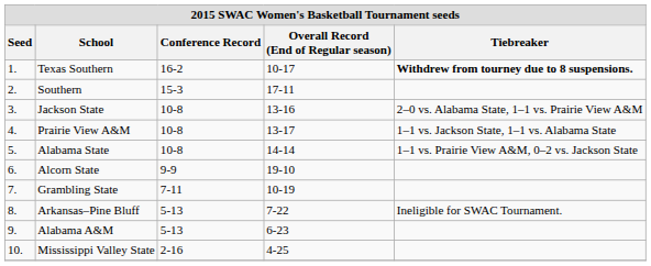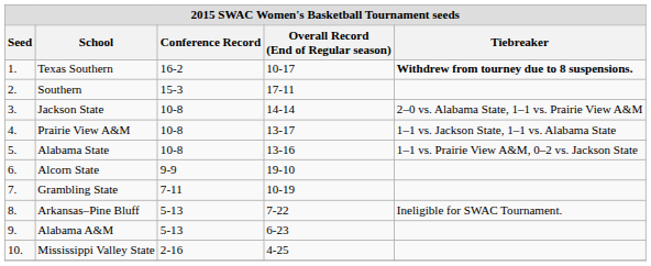Jackson State | Overall Record (End of Regular season): 13-16 -> 14-14
Alabama State | Overall Record (End of Regular season): 14-14 -> 13-16
